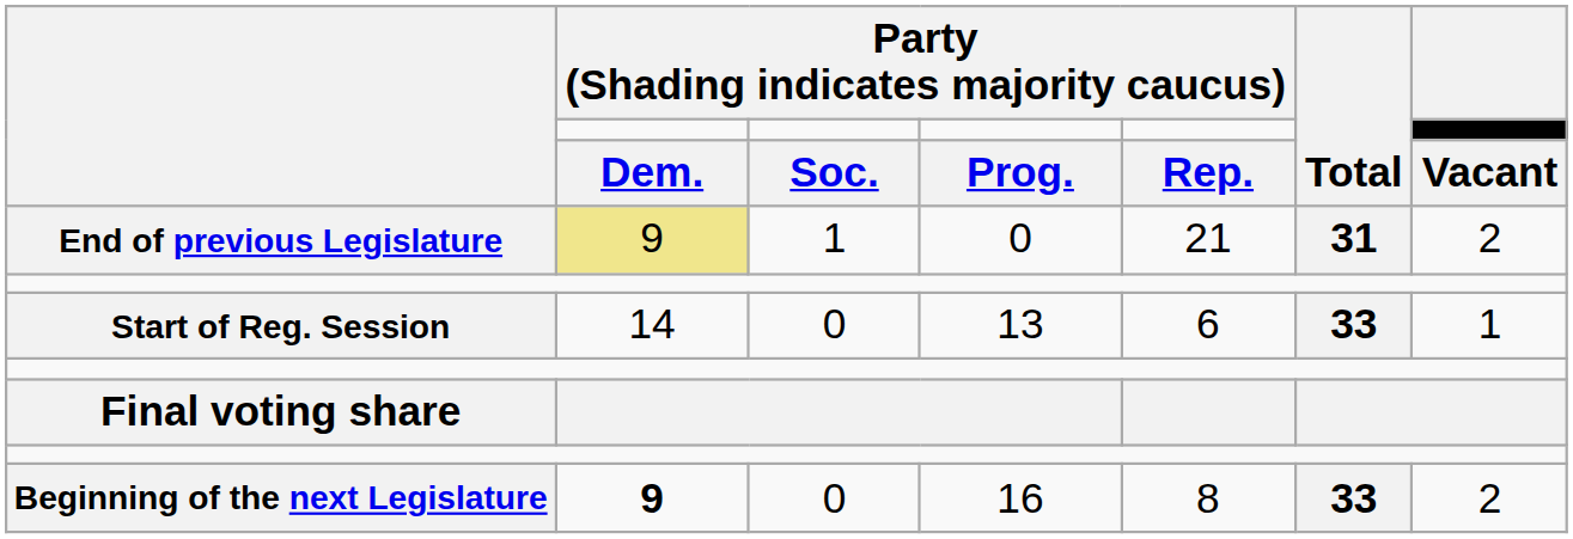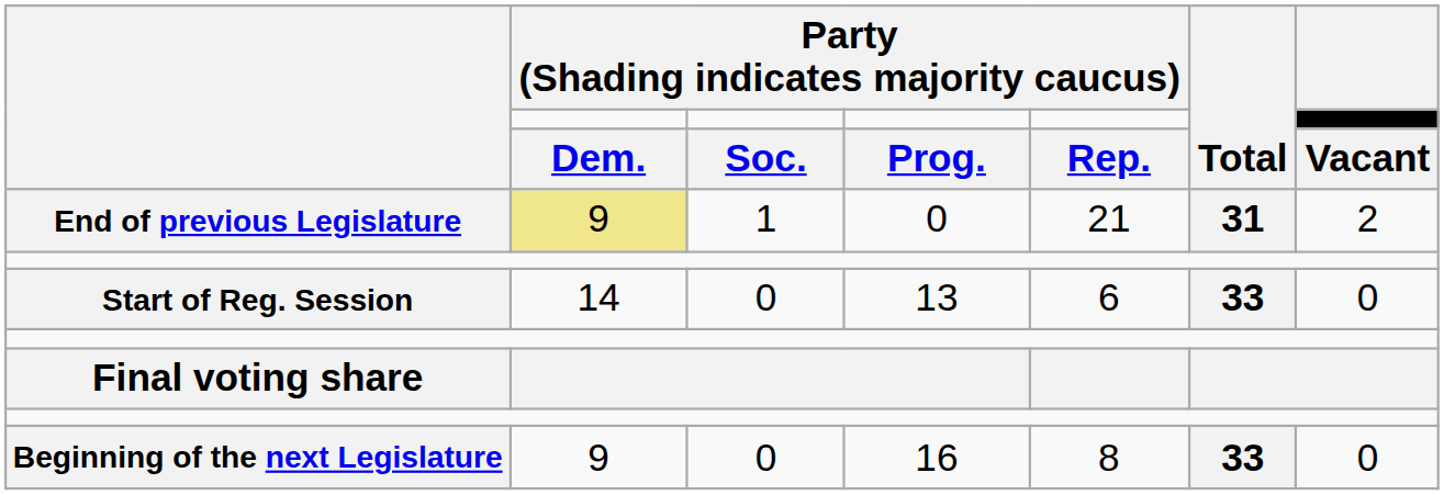Start of Reg. Session | column 7: 1 -> 0
Beginning of the next Legislature | column 2: bold -> normal
Beginning of the next Legislature | column 7: 2 -> 0
